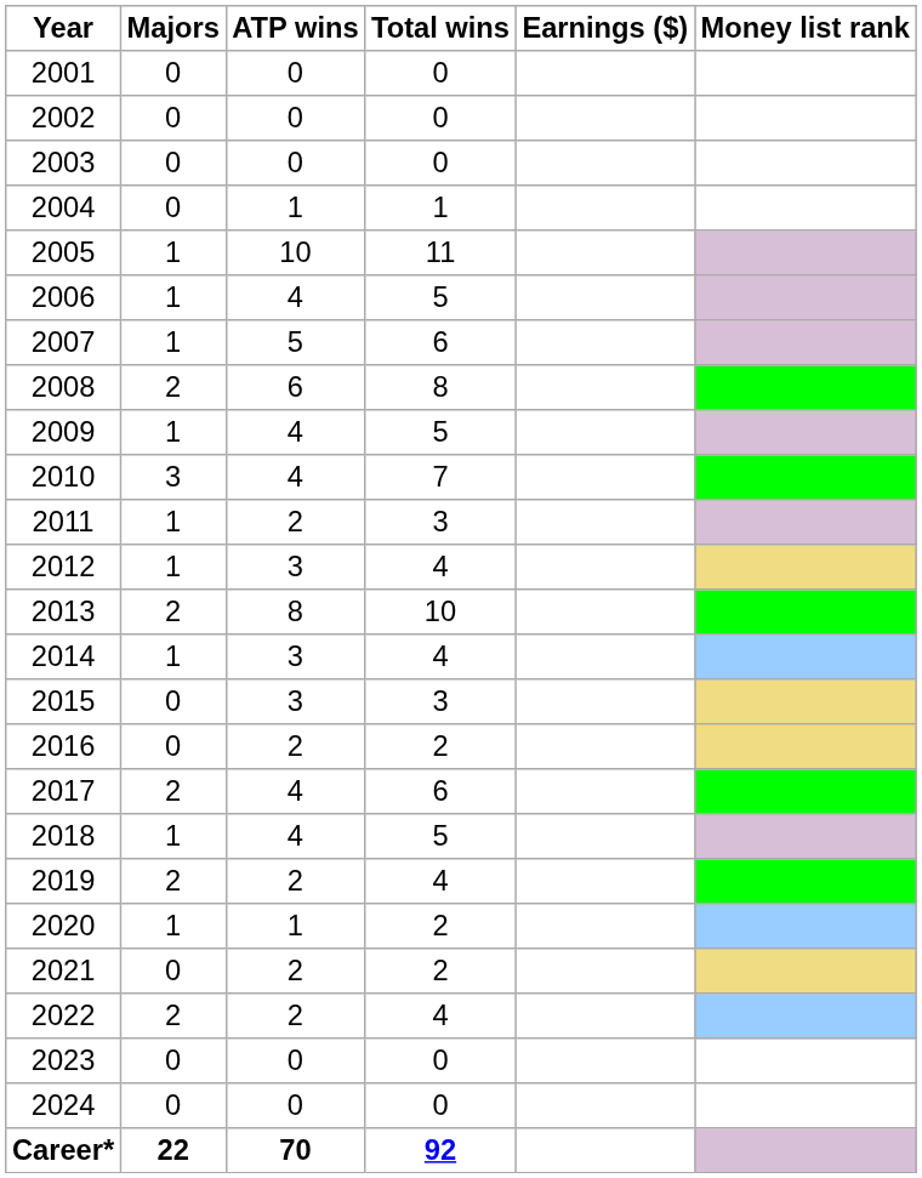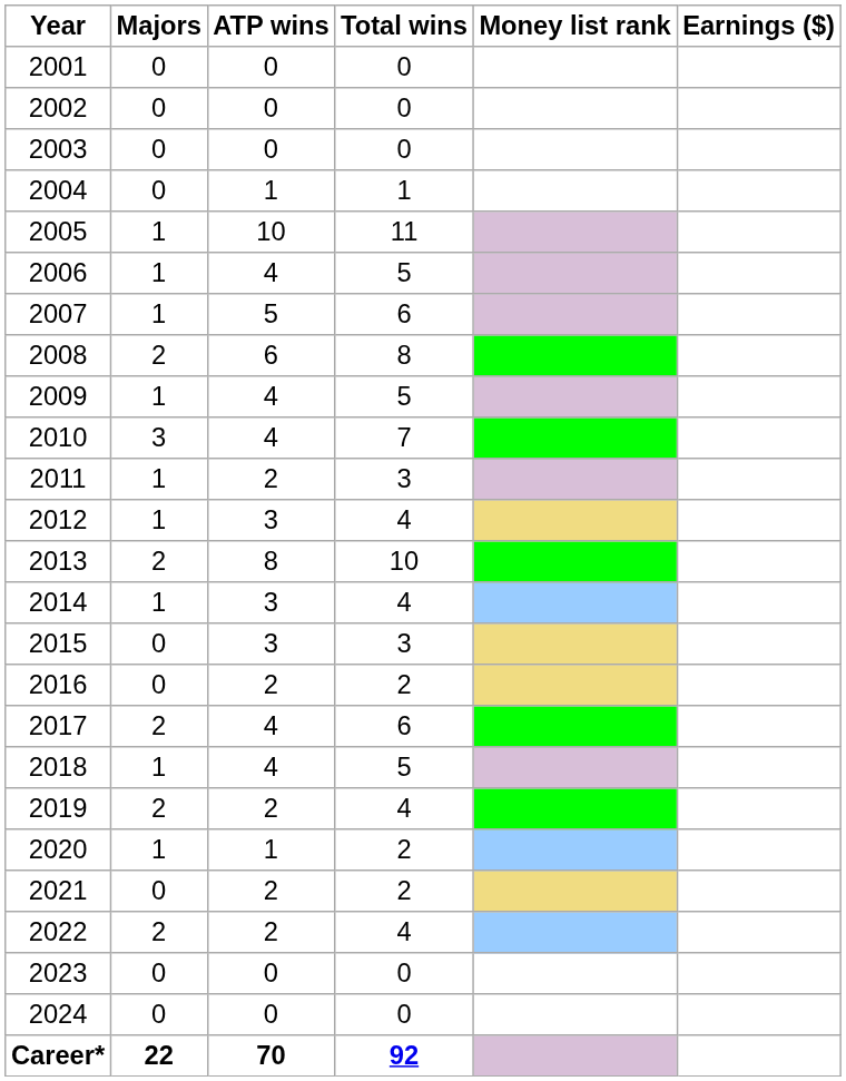columns swapped: Earnings ($) <-> Money list rank
